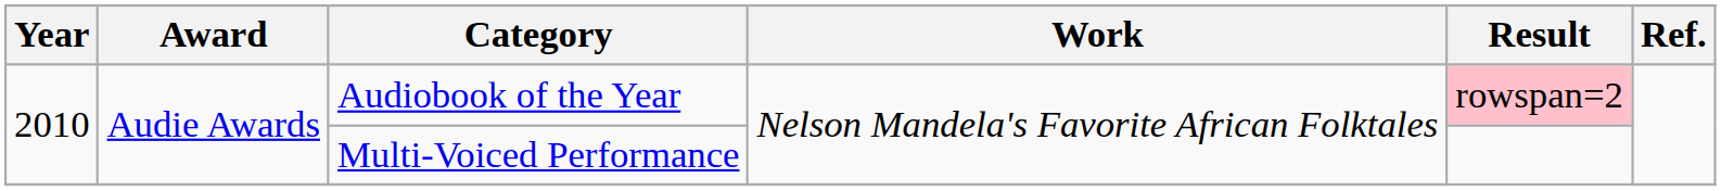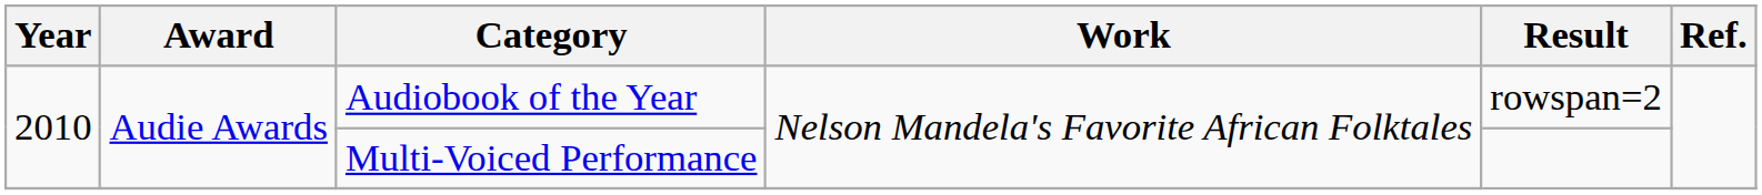Audiobook of the Year | Result: pink background -> no background
